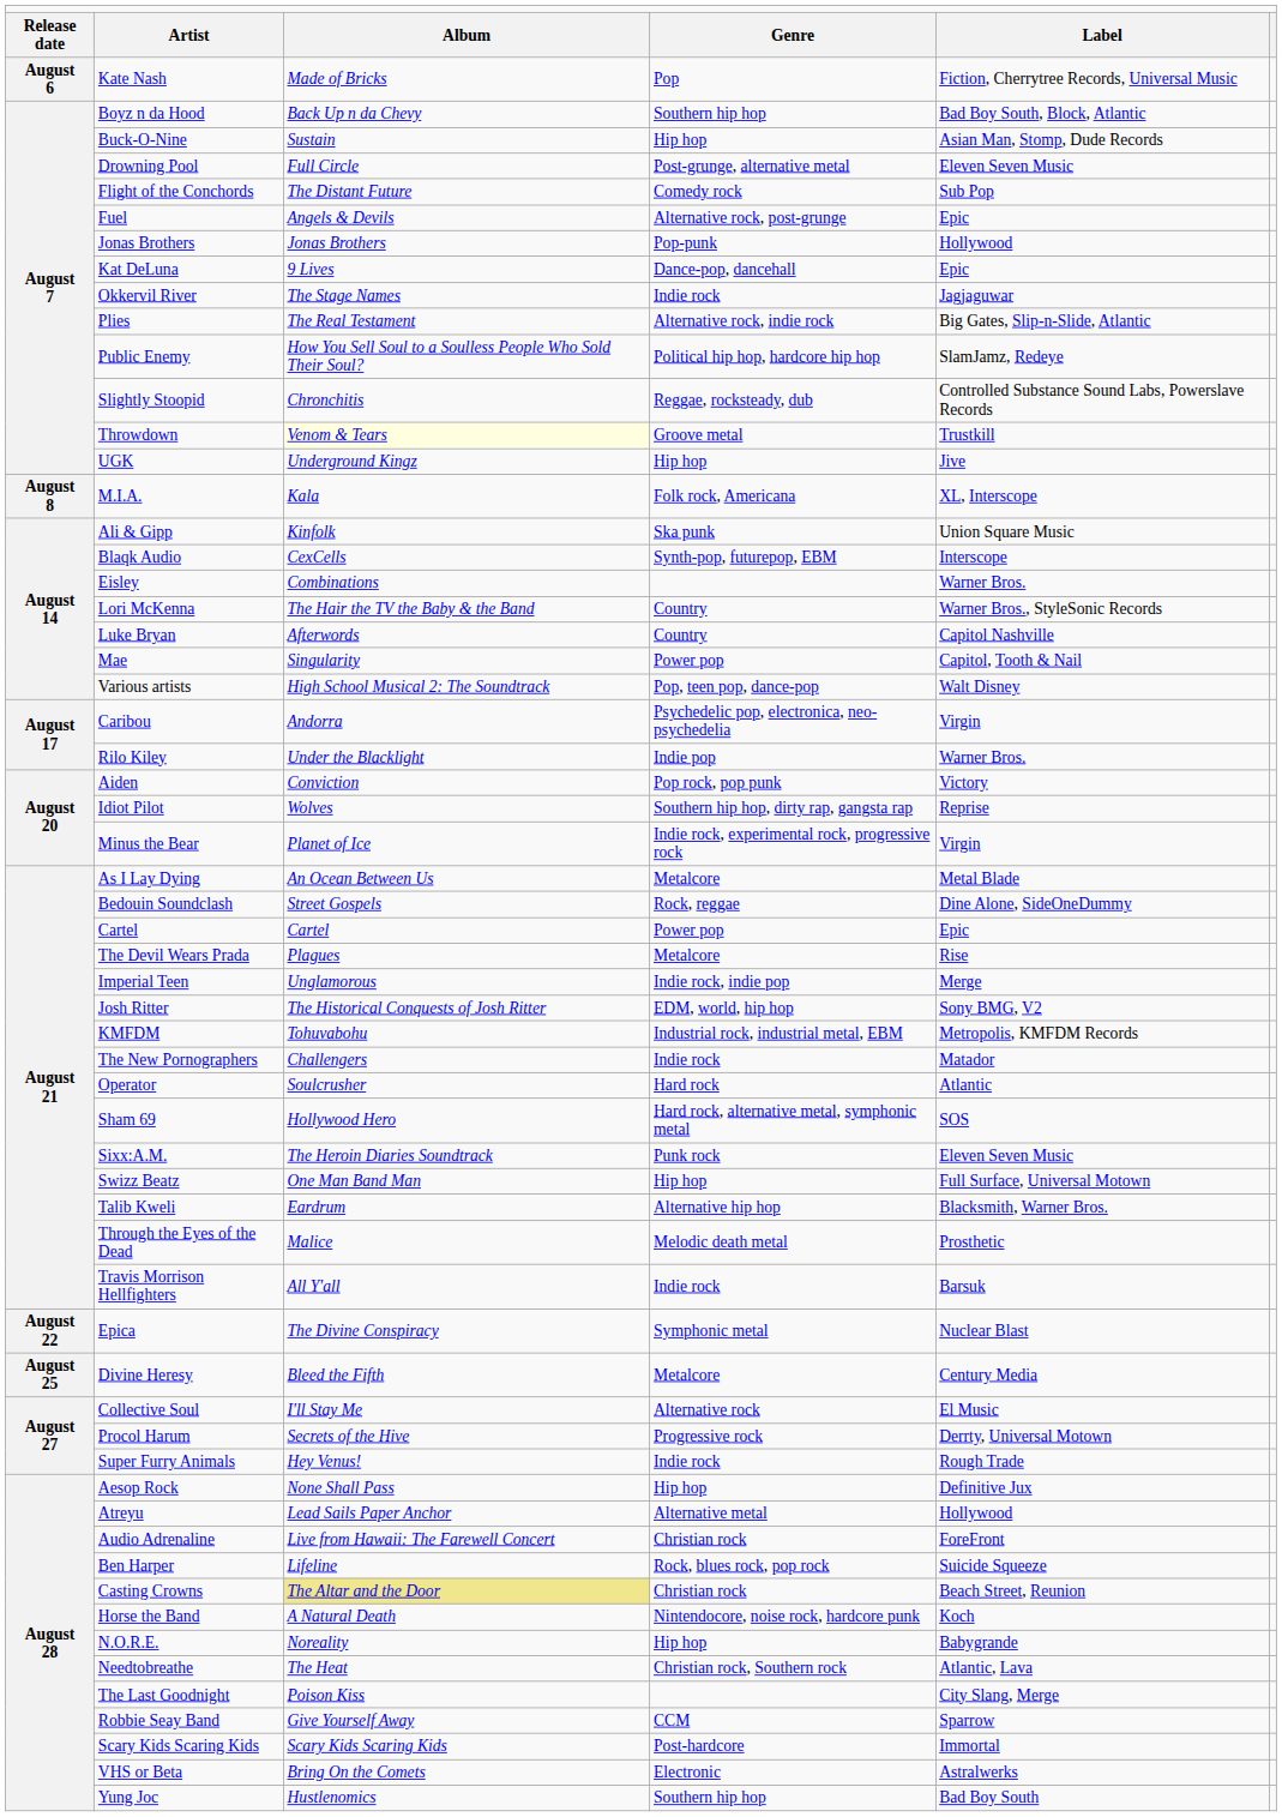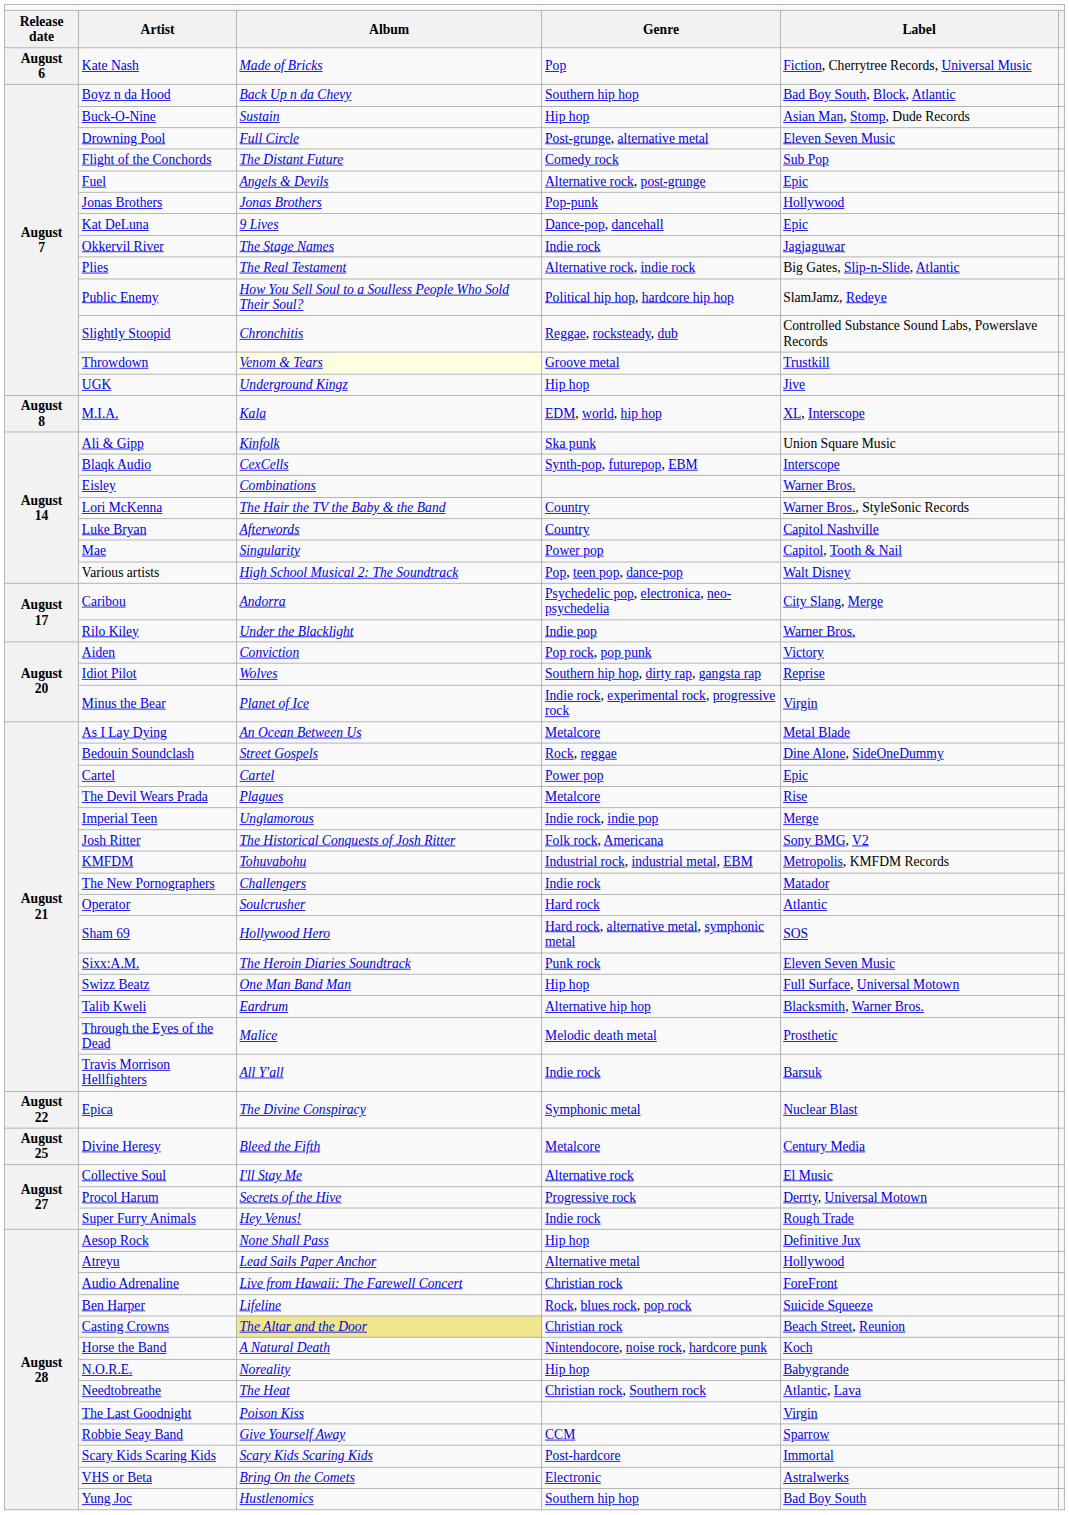M.I.A. | column 4: Folk rock, Americana -> EDM, world, hip hop
Caribou | column 5: Virgin -> City Slang, Merge
Josh Ritter | column 4: EDM, world, hip hop -> Folk rock, Americana
The Last Goodnight | column 5: City Slang, Merge -> Virgin
